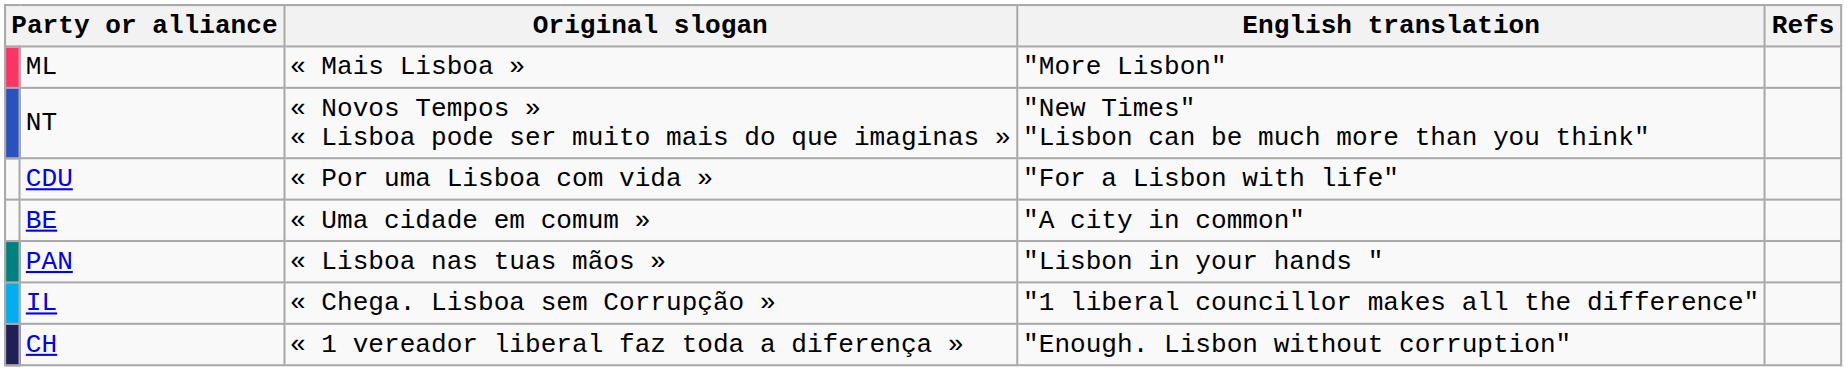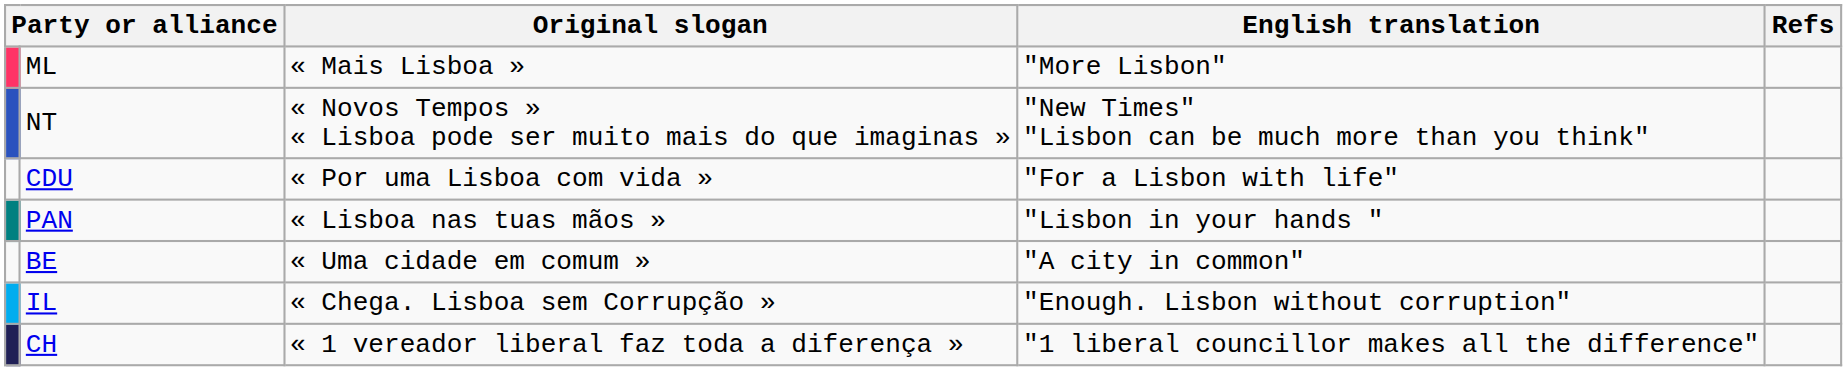rows swapped: BE <-> PAN
IL | English translation: "1 liberal councillor makes all the difference" -> "Enough. Lisbon without corruption"
CH | English translation: "Enough. Lisbon without corruption" -> "1 liberal councillor makes all the difference"
